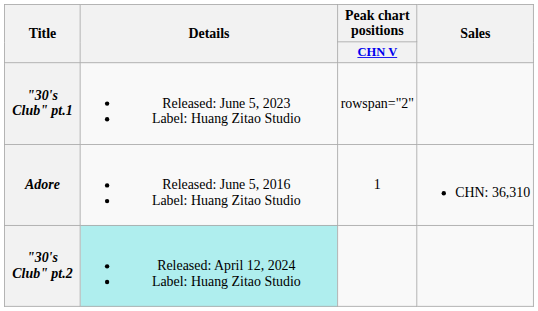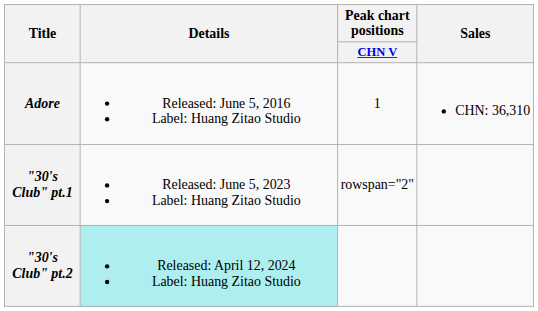rows swapped: Adore <-> "30's Club" pt.1
